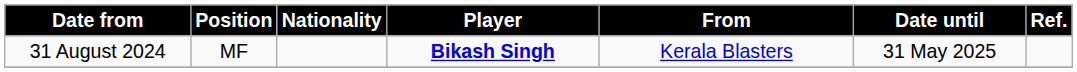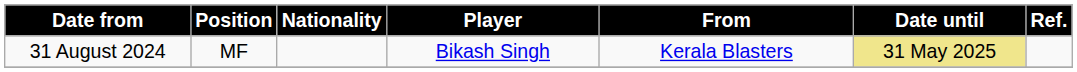31 August 2024 | Player: bold -> normal
31 August 2024 | Date until: no background -> khaki background
